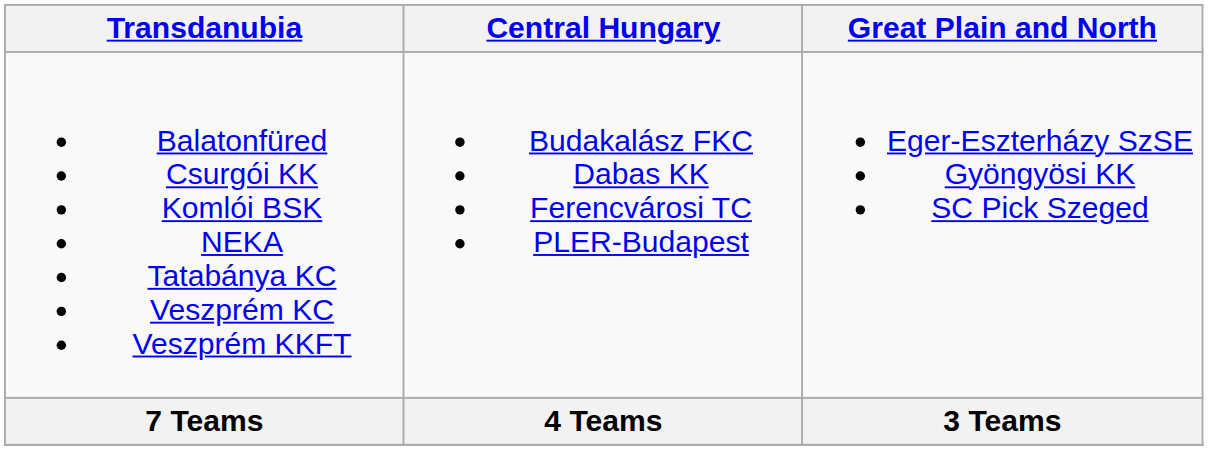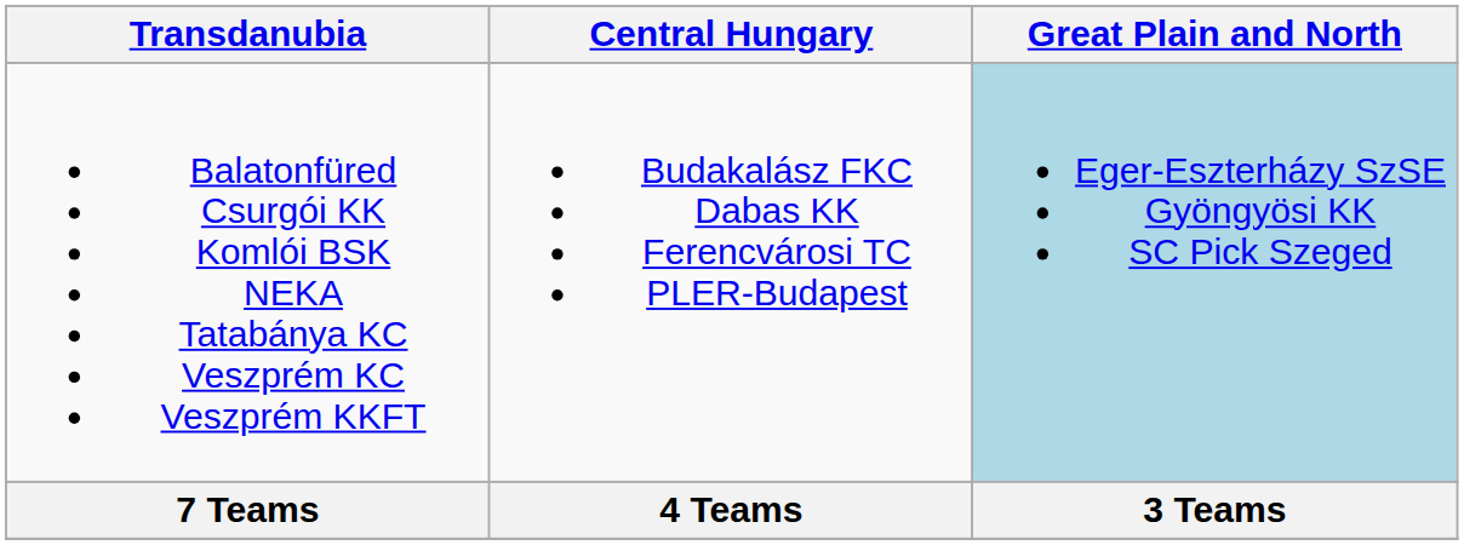row 2 | Great Plain and North: no background -> lightblue background
